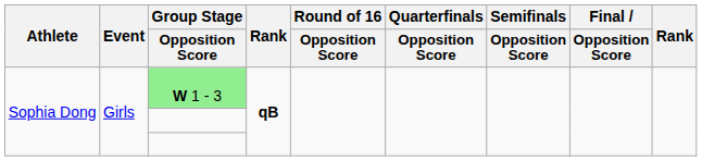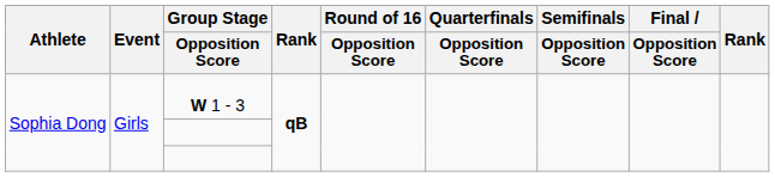W 1 - 3 | Group Stage / Opposition Score: lightgreen background -> no background
